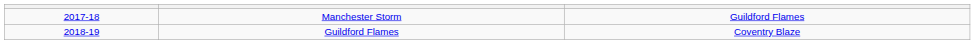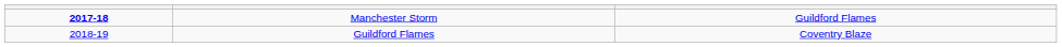Manchester Storm | column 1: normal -> bold
